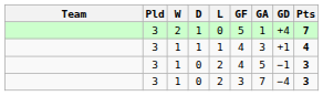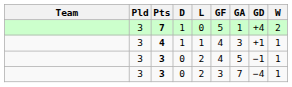columns swapped: W <-> Pts
